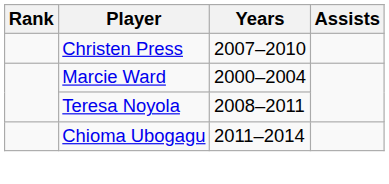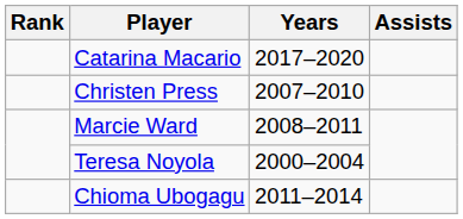+ row: Catarina Macario | 2017–2020
Marcie Ward | Years: 2000–2004 -> 2008–2011
Teresa Noyola | Years: 2008–2011 -> 2000–2004
